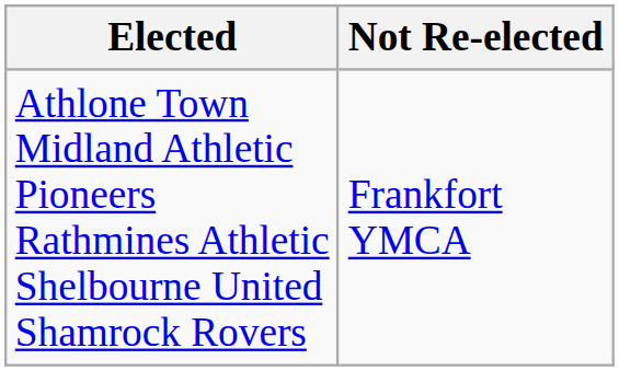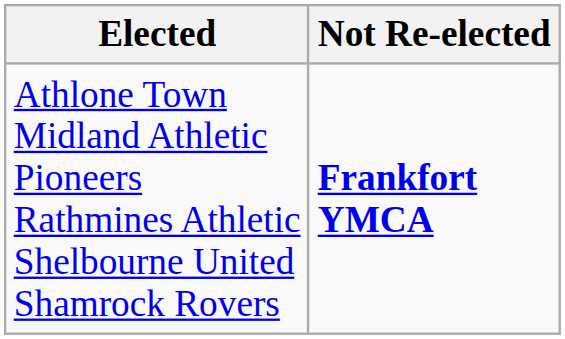row 2 | Not Re-elected: normal -> bold
